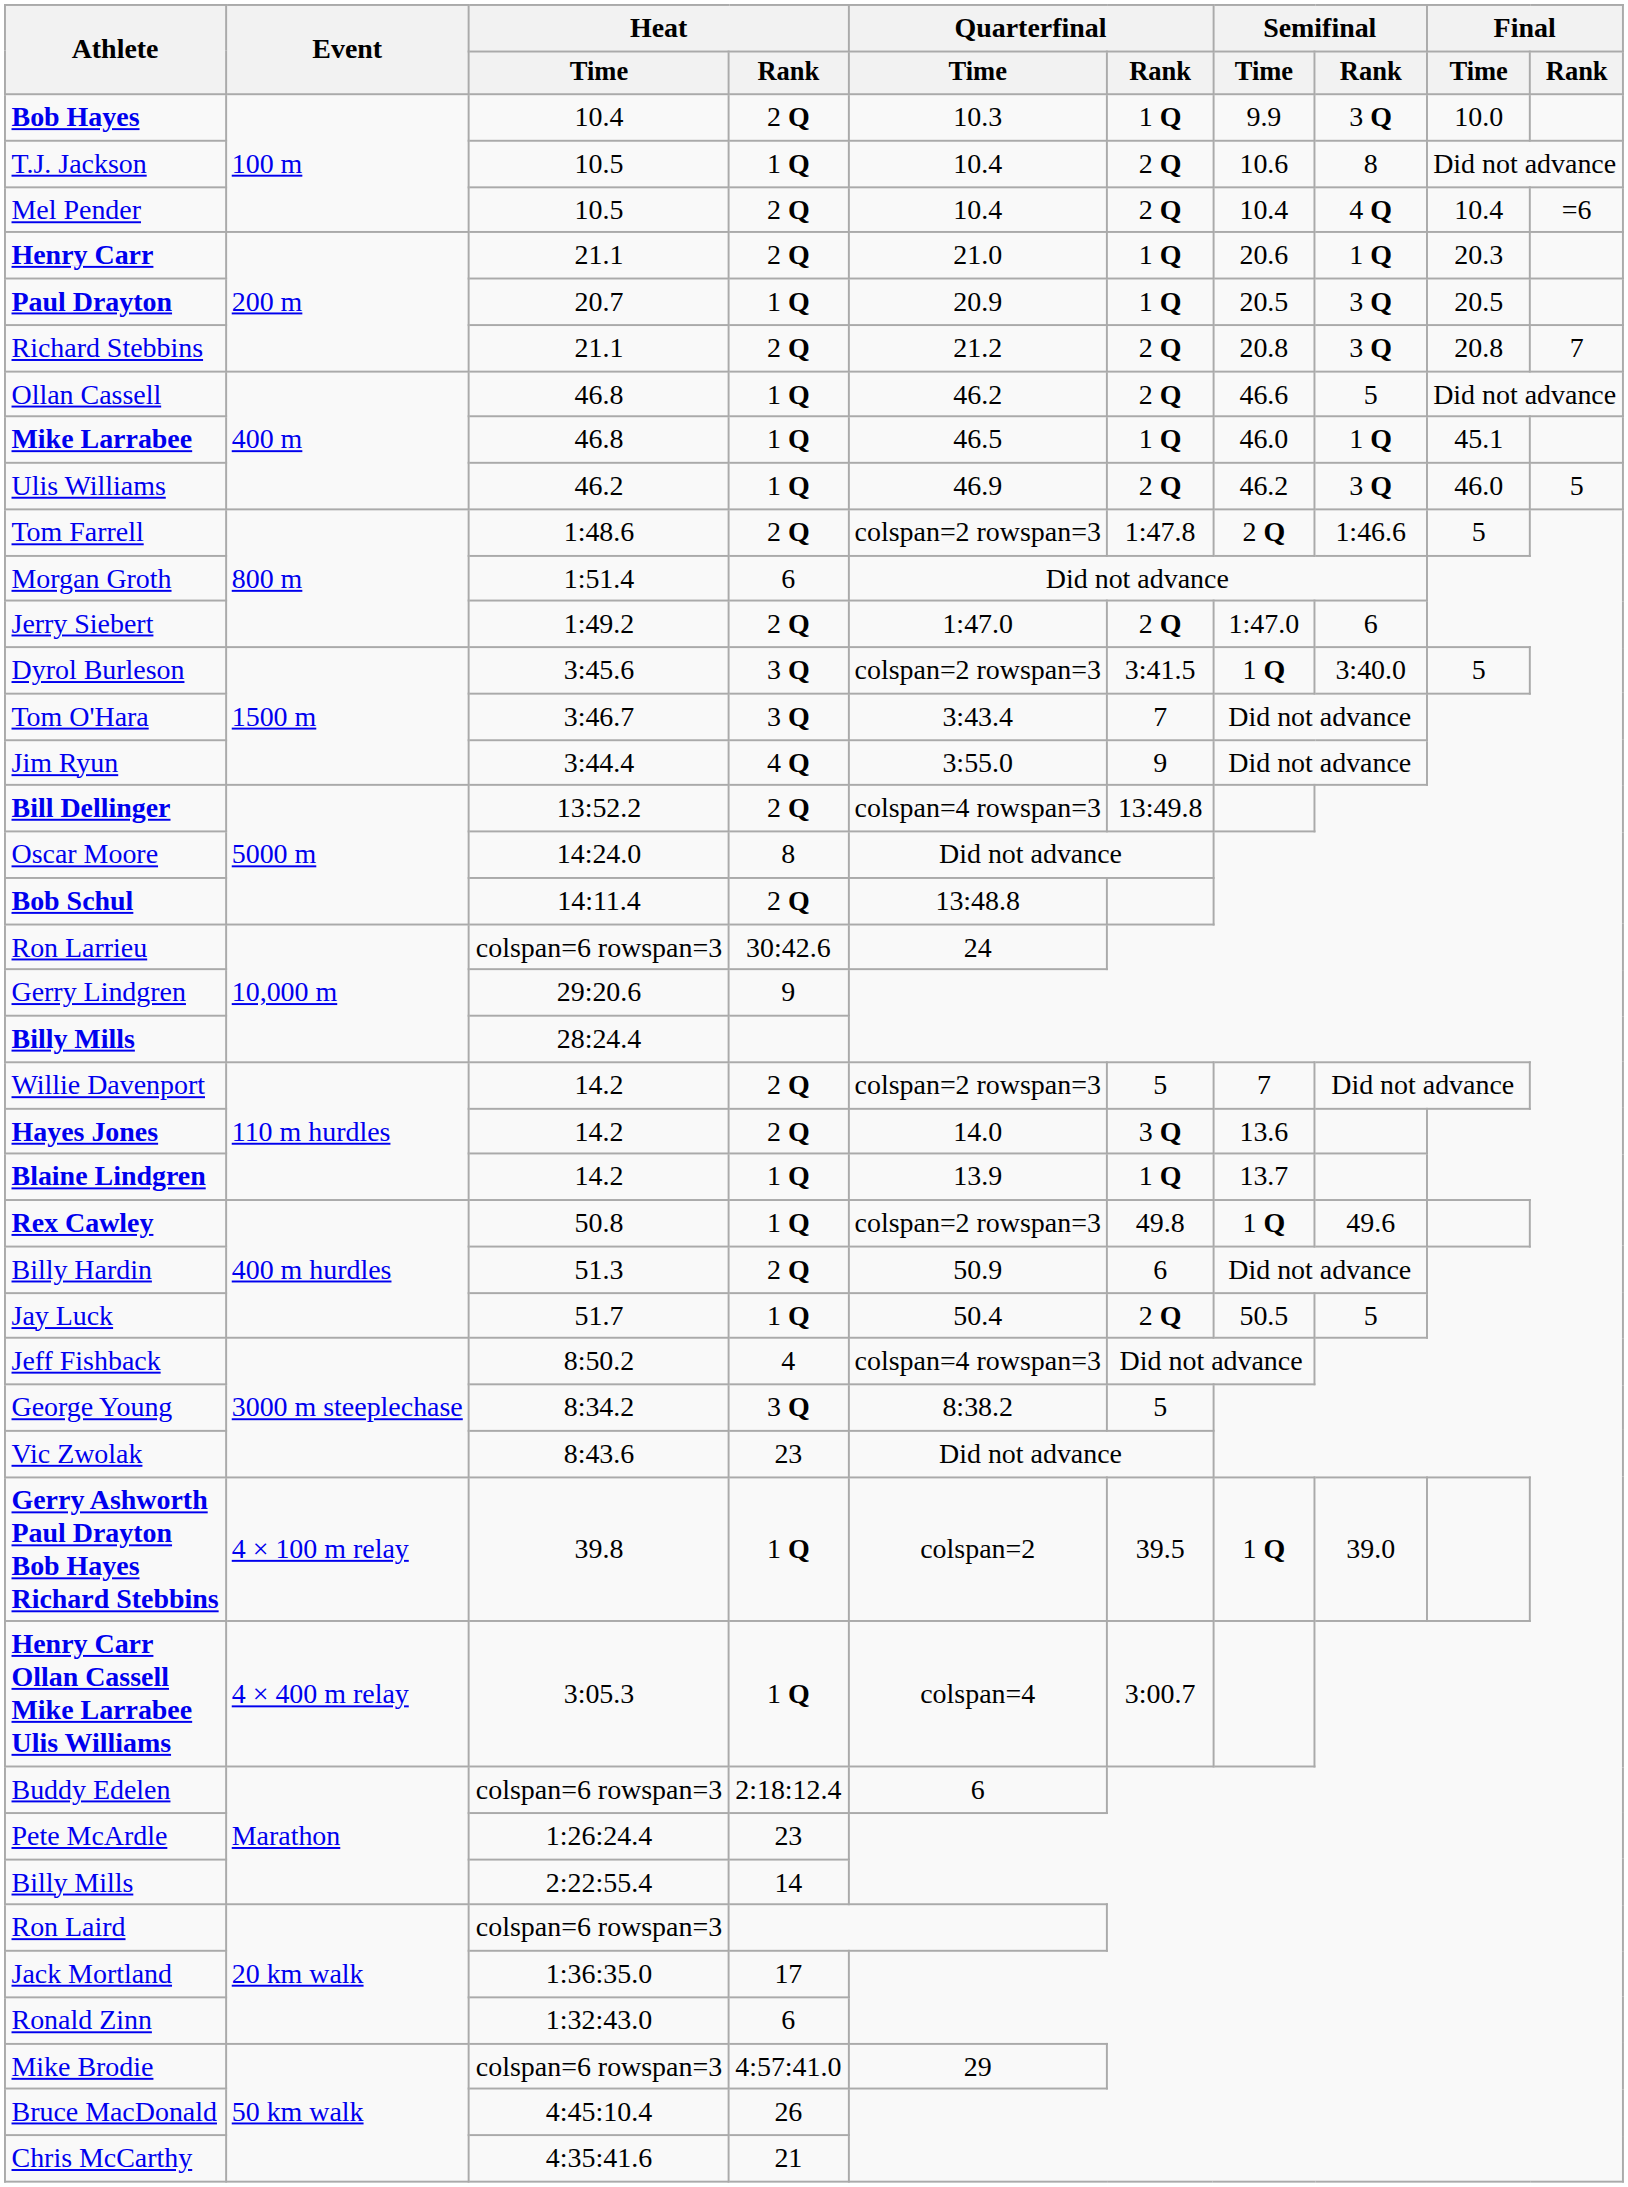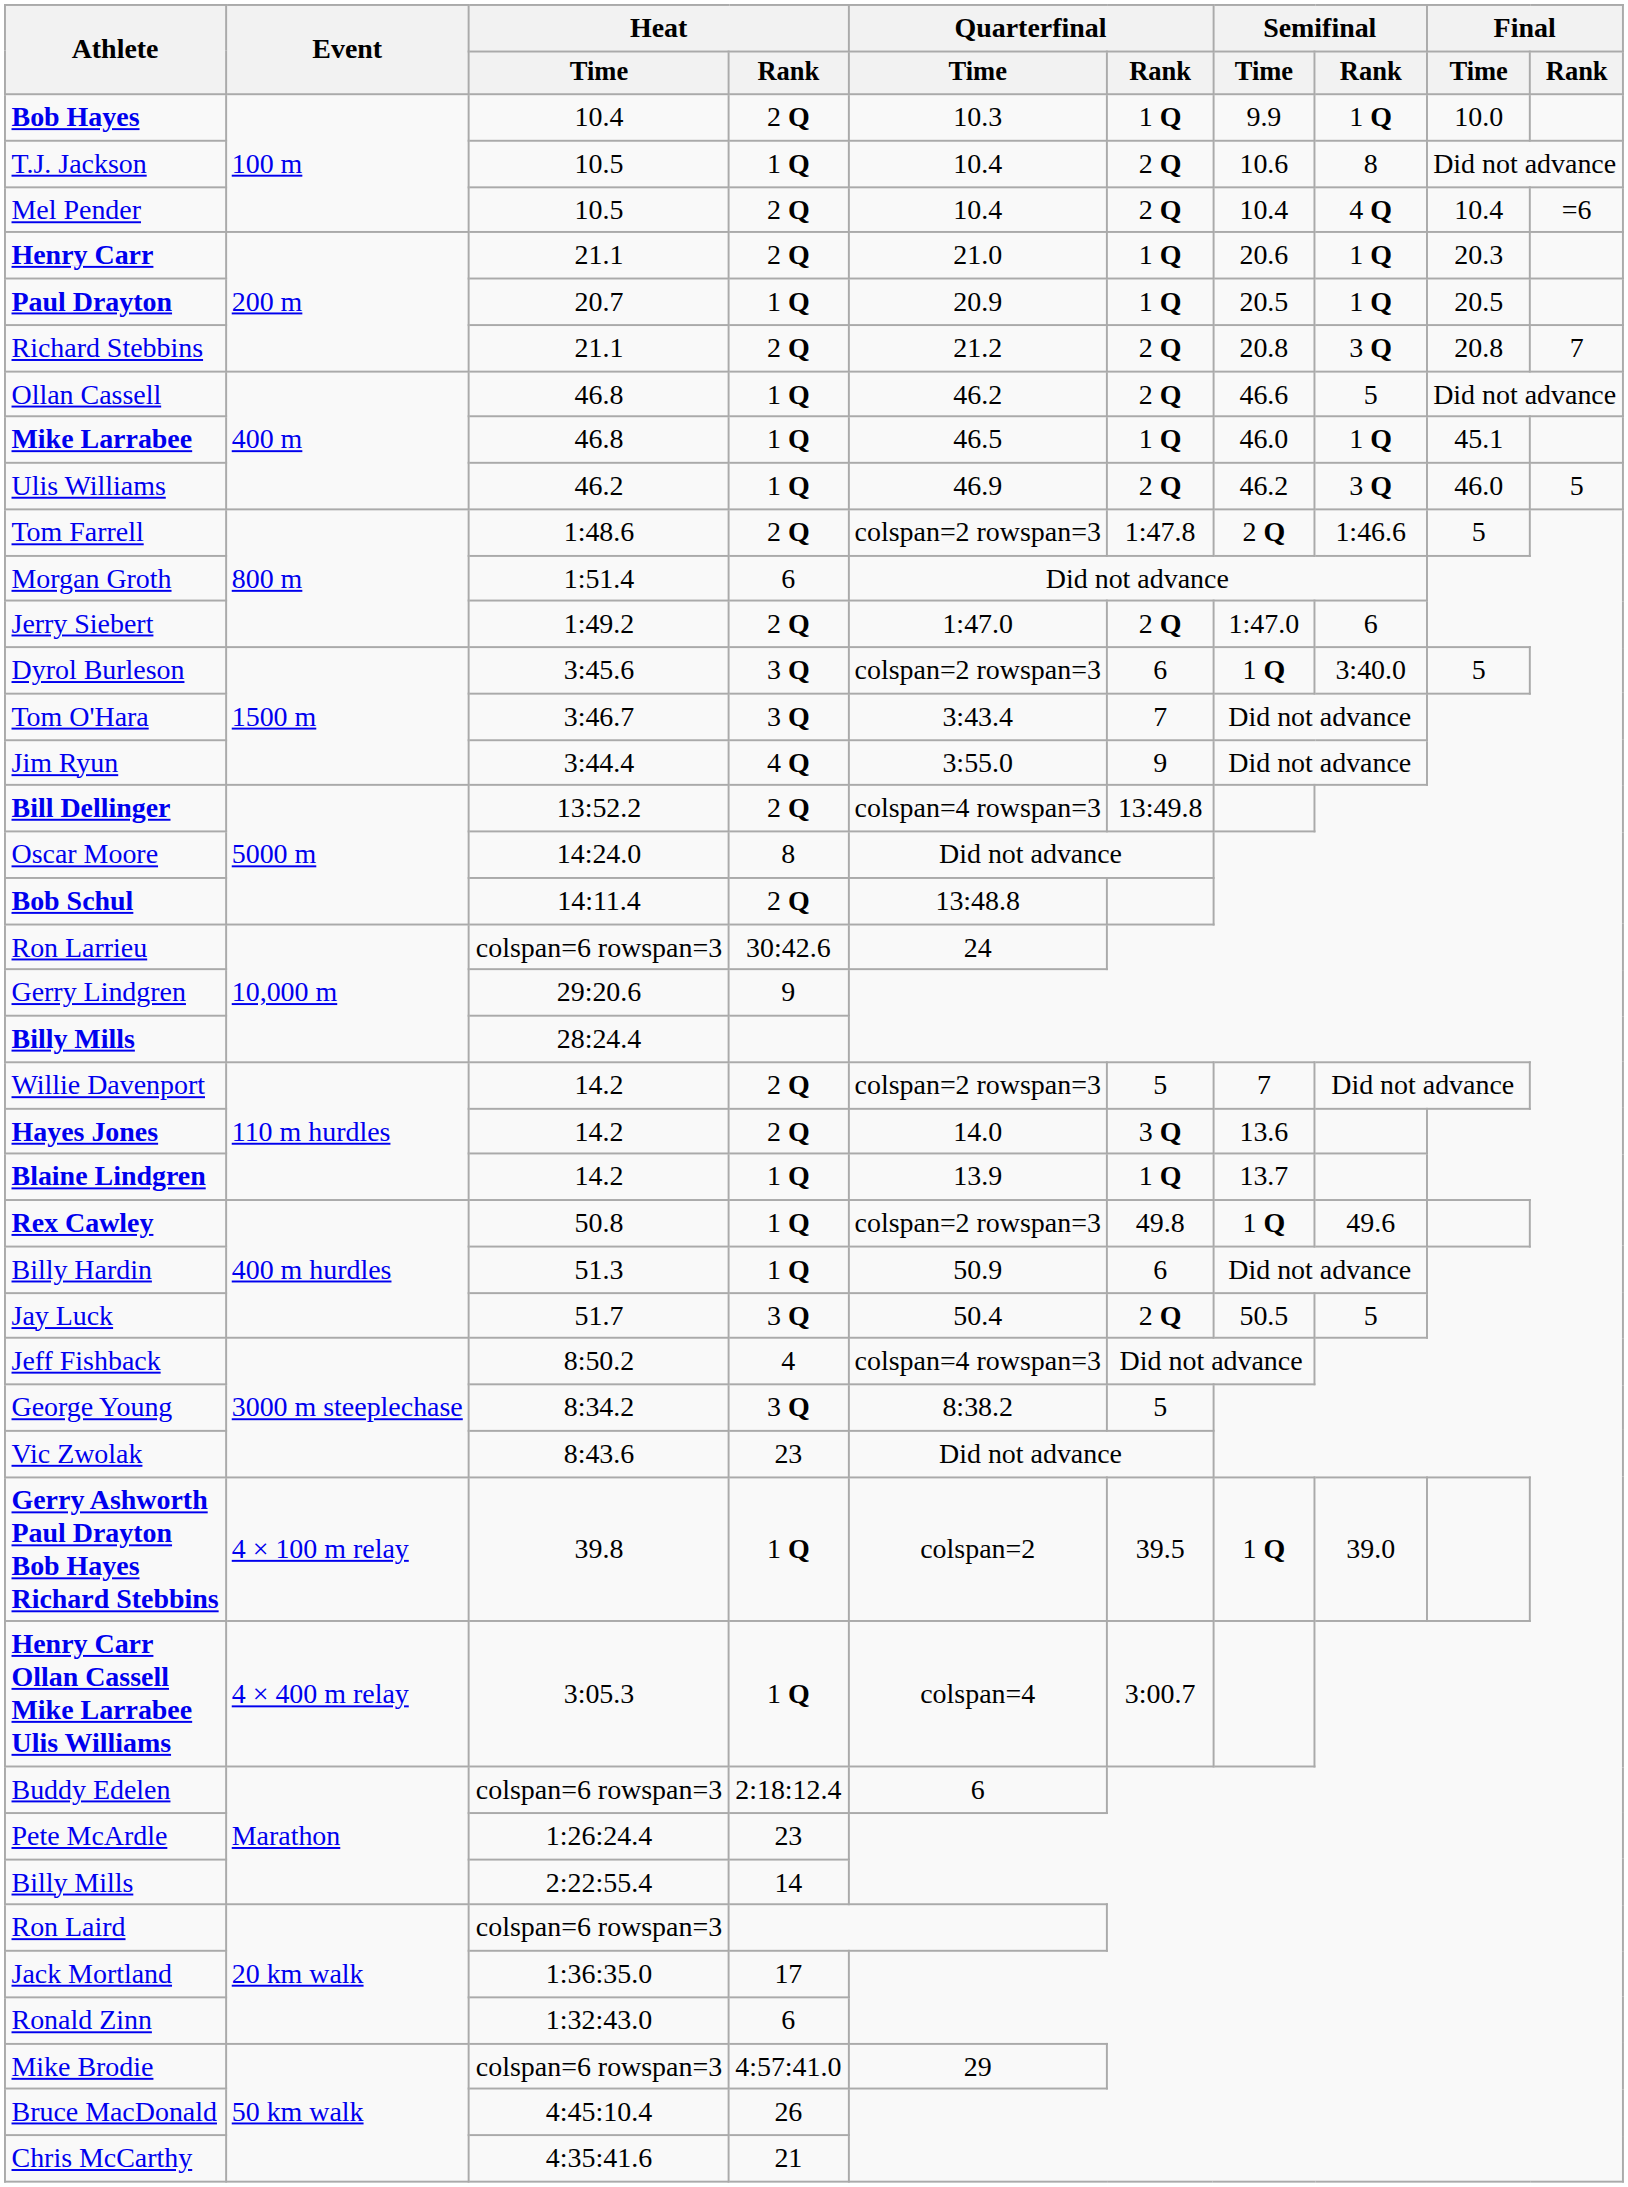Bob Hayes | Semifinal / Rank: 3 Q -> 1 Q
Paul Drayton | Semifinal / Rank: 3 Q -> 1 Q
Dyrol Burleson | Quarterfinal / Rank: 3:41.5 -> 6
Billy Hardin | Heat / Rank: 2 Q -> 1 Q
Jay Luck | Heat / Rank: 1 Q -> 3 Q
